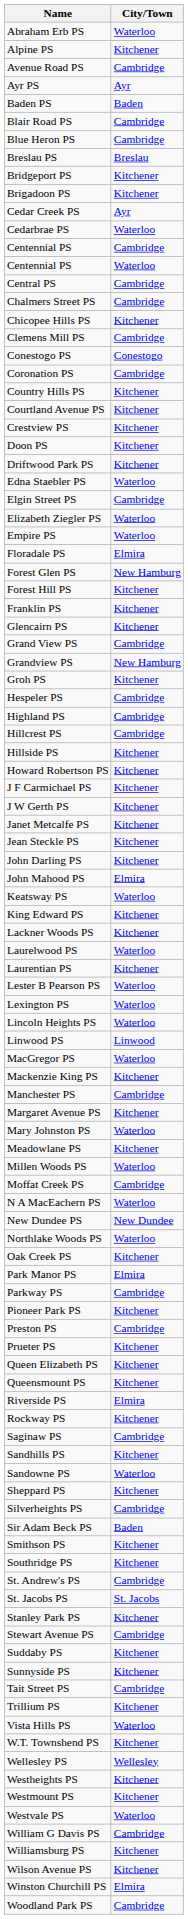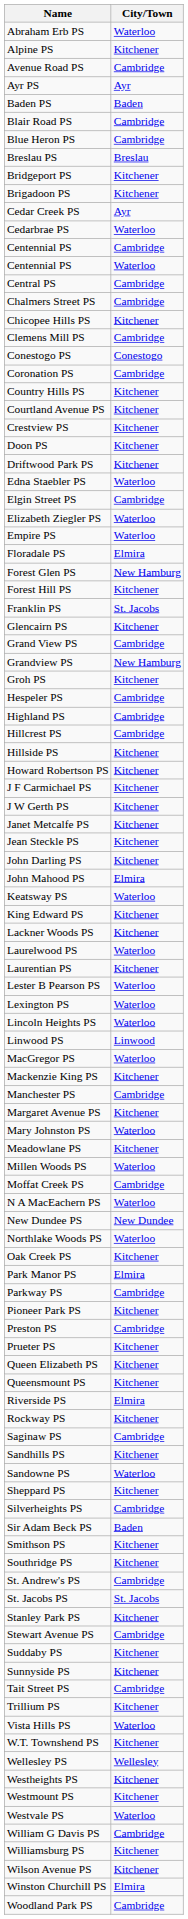row 34 | City/Town: Kitchener -> St. Jacobs
